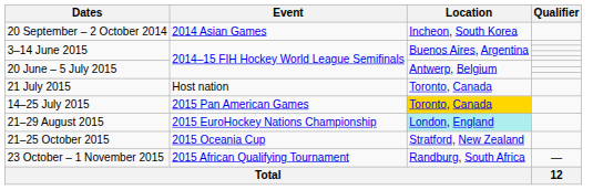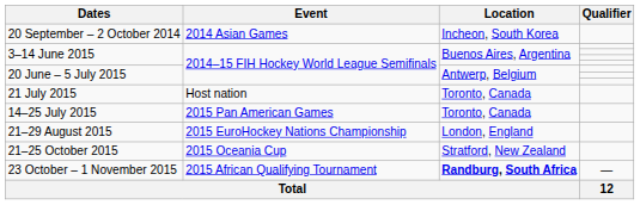14–25 July 2015 | Location: gold background -> no background
21–29 August 2015 | Location: paleturquoise background -> no background
23 October – 1 November 2015 | Location: normal -> bold
